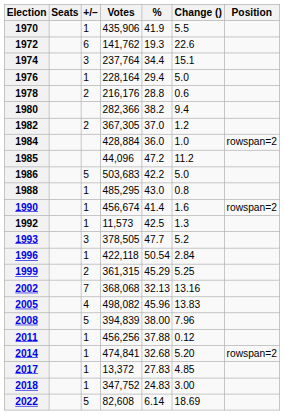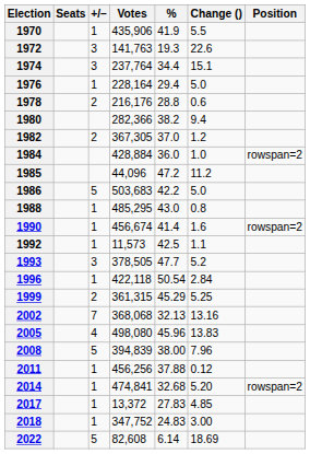1972 | +/–: 6 -> 3
1972 | Votes: 141,762 -> 141,763
1992 | Change (): 1.3 -> 1.1
2005 | Votes: 498,082 -> 498,080
